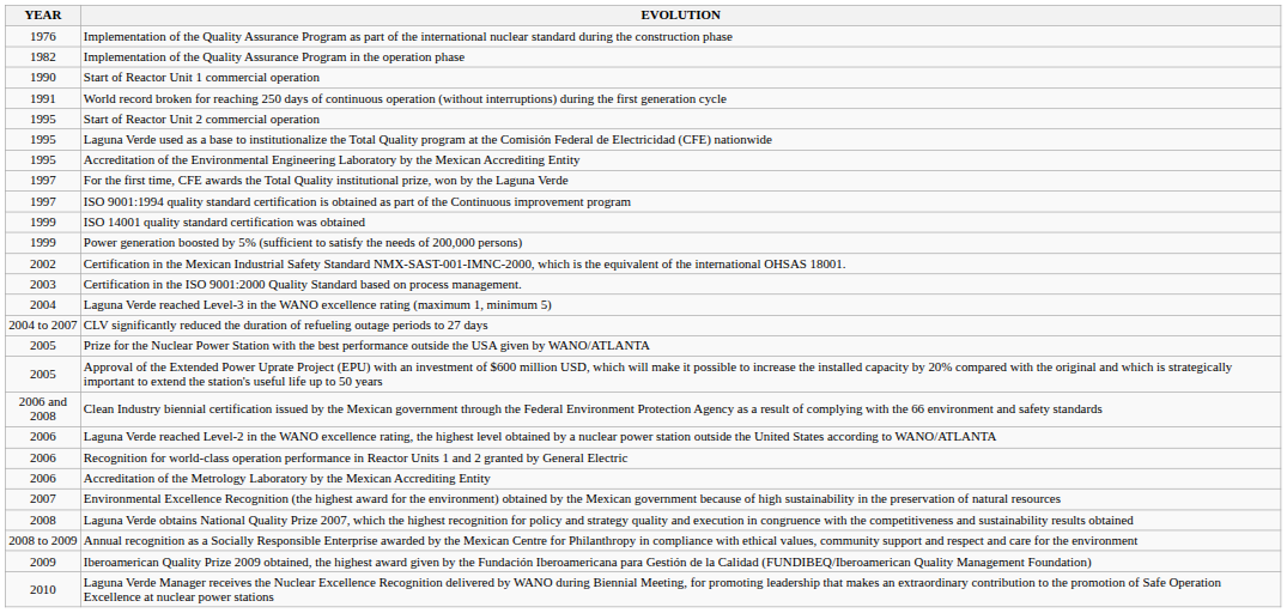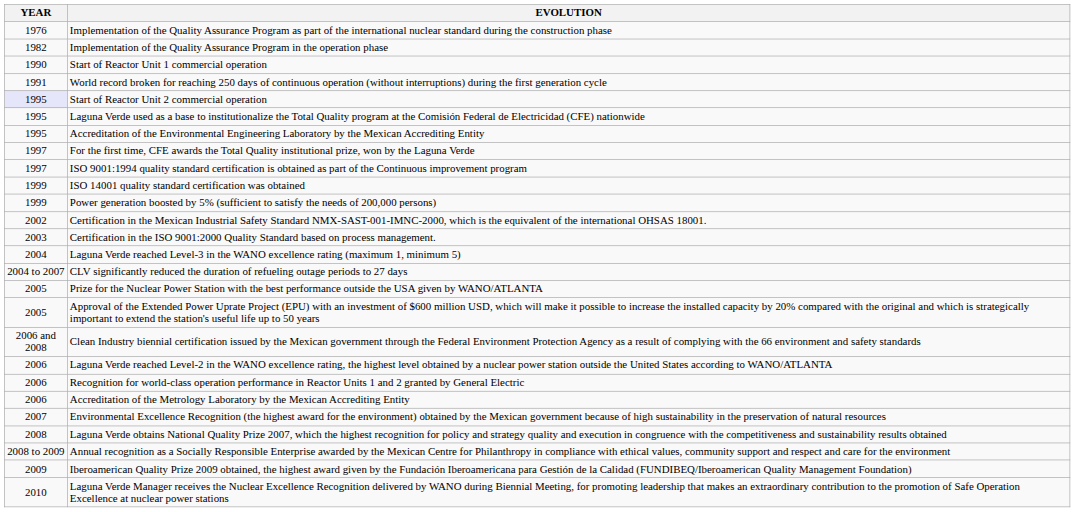Start of Reactor Unit 2 commercial operation | YEAR: no background -> lavender background
